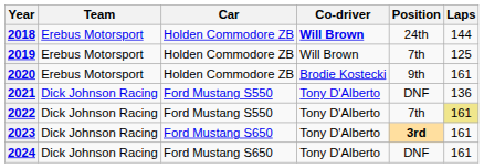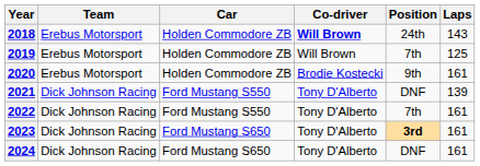2018 | Laps: 144 -> 143
2021 | Laps: 136 -> 139
2022 | Laps: khaki background -> no background
